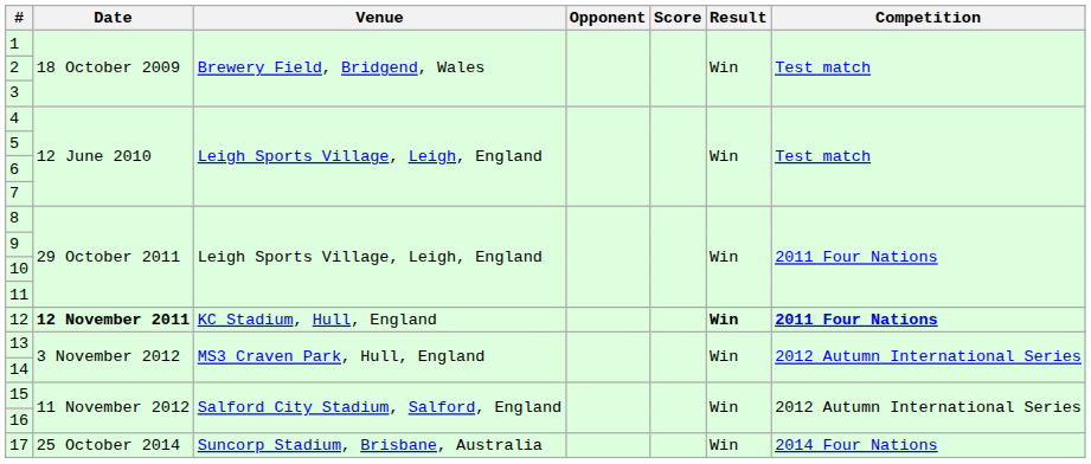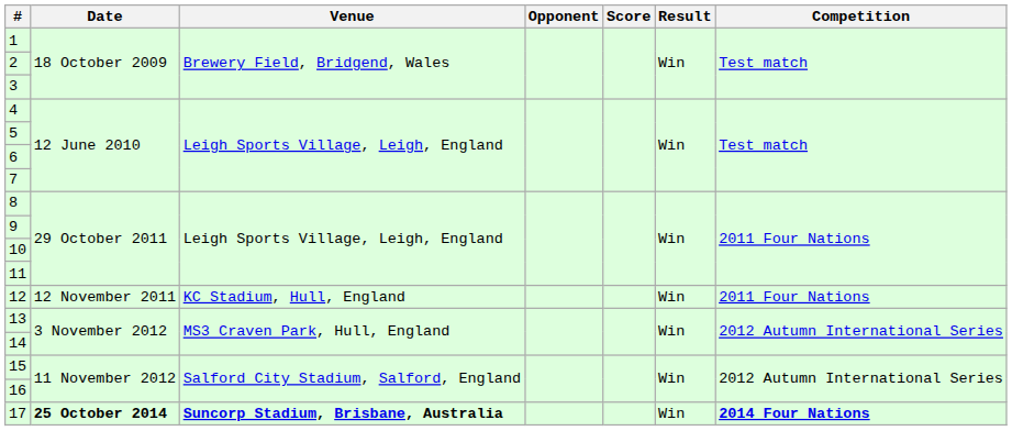12 | Date: bold -> normal
12 | Result: bold -> normal
12 | Competition: bold -> normal
17 | Date: normal -> bold
17 | Venue: normal -> bold
17 | Competition: normal -> bold
